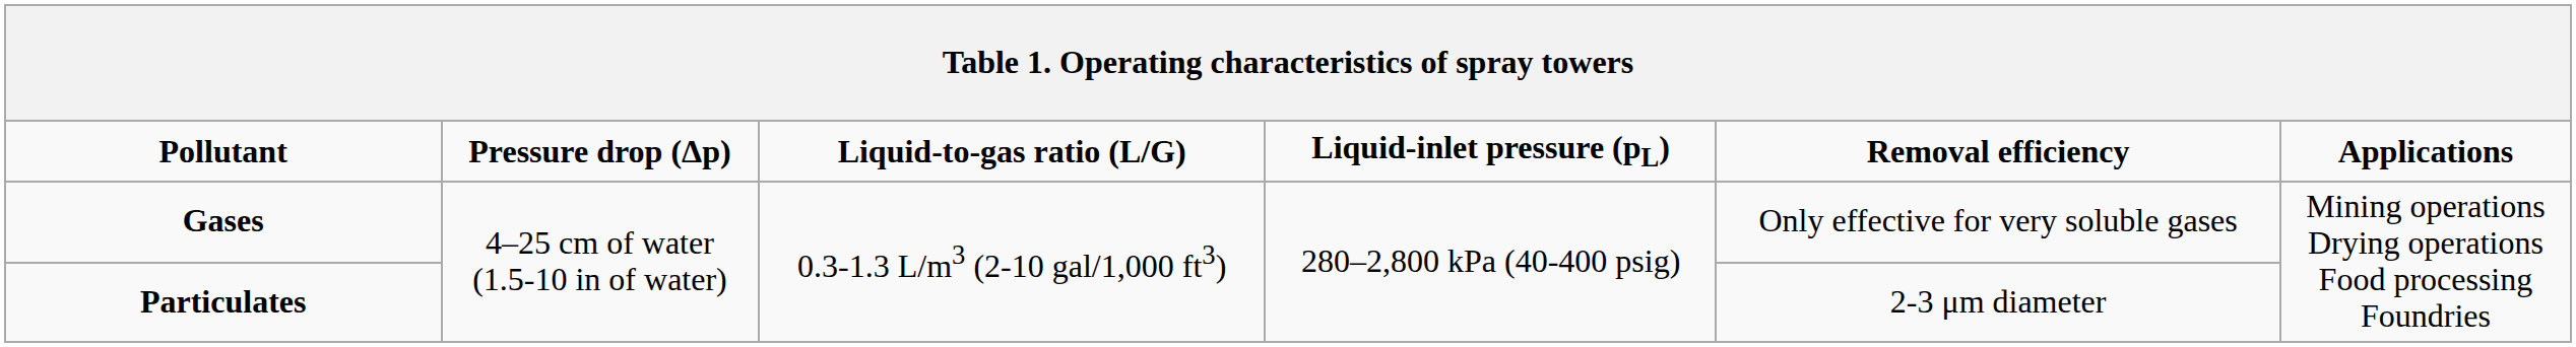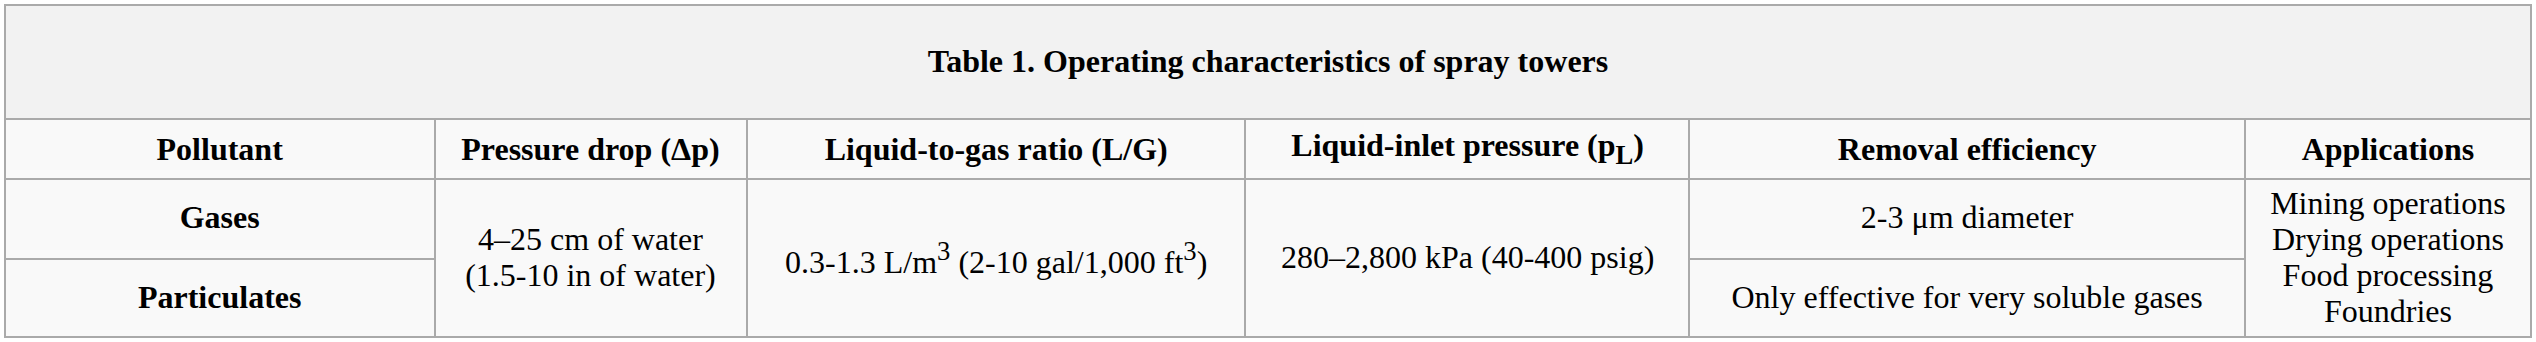Gases | Removal efficiency: Only effective for very soluble gases -> 2-3 μm diameter
Particulates | Removal efficiency: 2-3 μm diameter -> Only effective for very soluble gases
